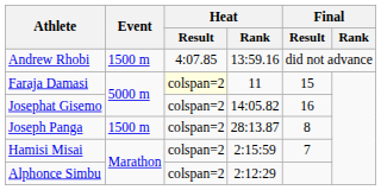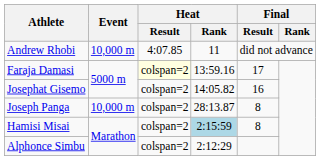Andrew Rhobi | Event: 1500 m -> 10,000 m
Andrew Rhobi | Heat / Rank: 13:59.16 -> 11
Faraja Damasi | Heat / Rank: 11 -> 13:59.16
Faraja Damasi | Final / Result: 15 -> 17
Joseph Panga | Event: 1500 m -> 10,000 m
Hamisi Misai | Heat / Rank: no background -> lightblue background
Hamisi Misai | Final / Result: 7 -> 8
